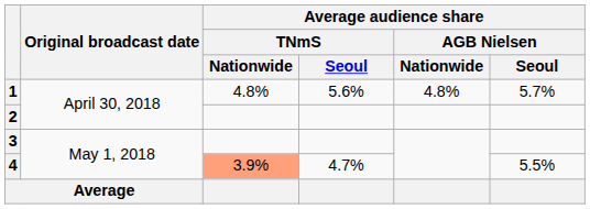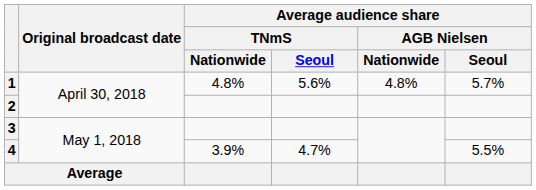4 | Average audience share / TNmS / Nationwide: lightsalmon background -> no background
